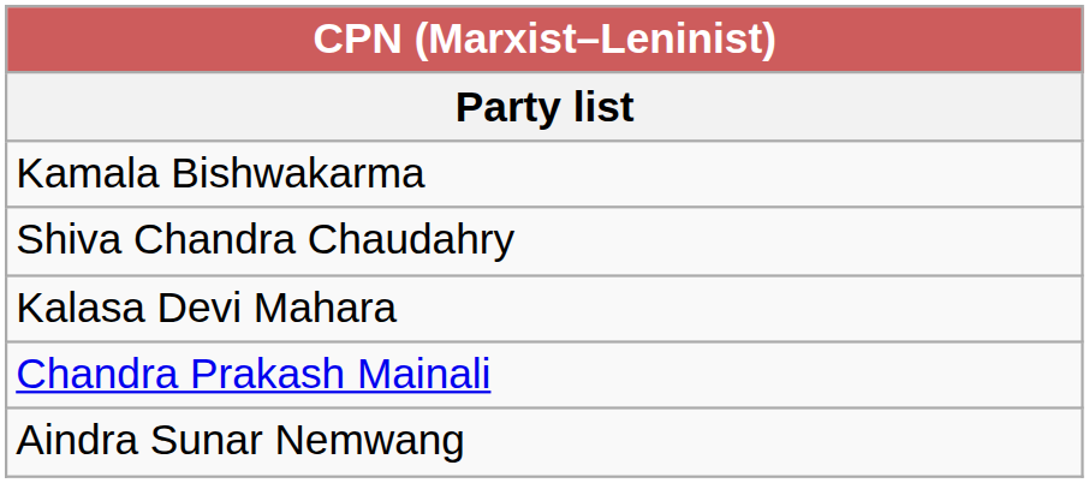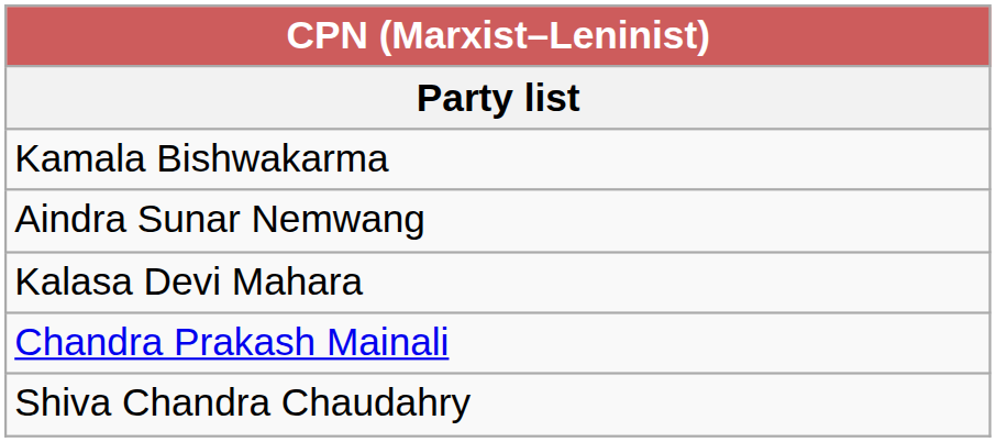row 4 | column 1: Shiva Chandra Chaudahry -> Aindra Sunar Nemwang
row 7 | column 1: Aindra Sunar Nemwang -> Shiva Chandra Chaudahry
